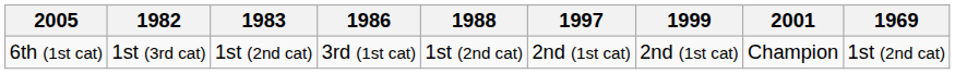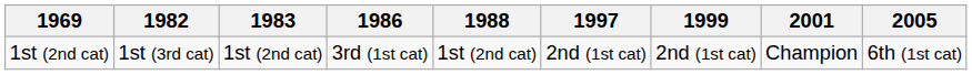columns swapped: 1969 <-> 2005
